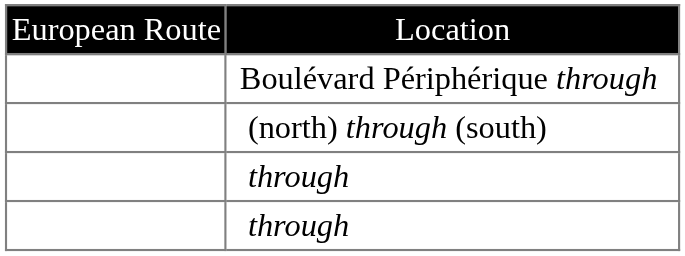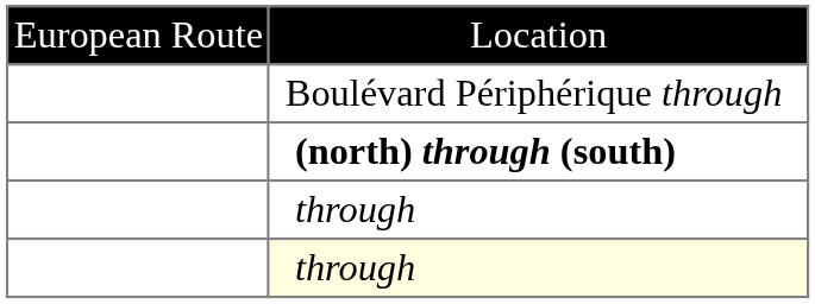row 3 | column 2: normal -> bold
row 5 | column 2: no background -> lightyellow background
